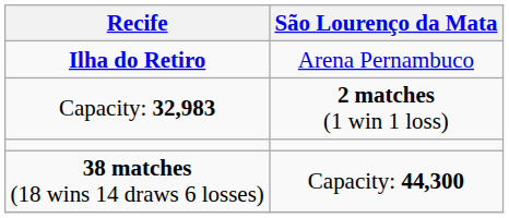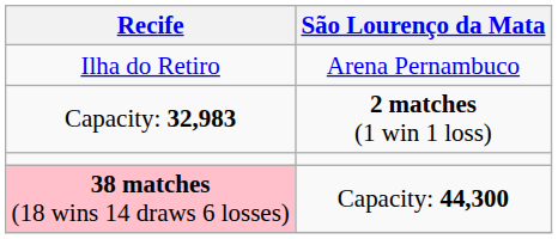row 2 | Recife: bold -> normal
row 5 | Recife: no background -> pink background
